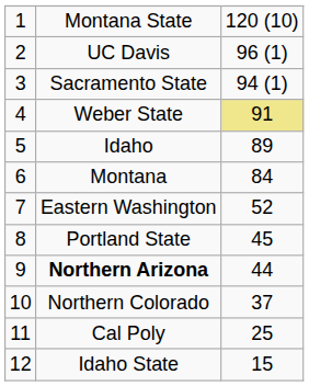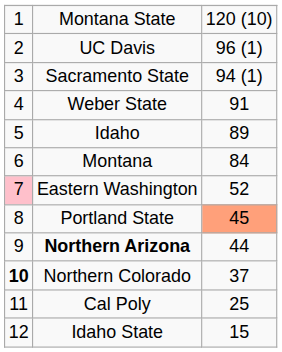Weber State | column 3: khaki background -> no background
Eastern Washington | column 1: no background -> pink background
Portland State | column 3: no background -> lightsalmon background
Northern Colorado | column 1: normal -> bold
